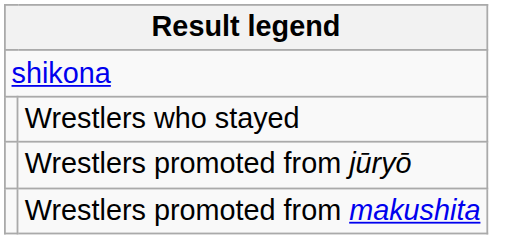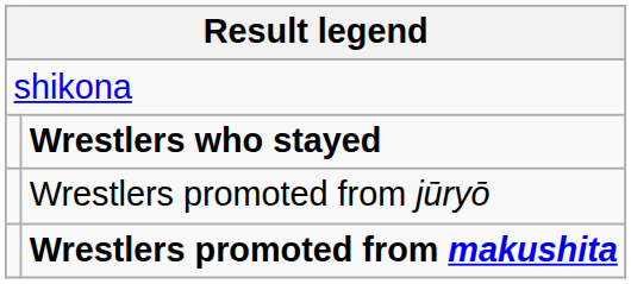Wrestlers who stayed | column 2: normal -> bold
Wrestlers promoted from makushita | column 2: normal -> bold
